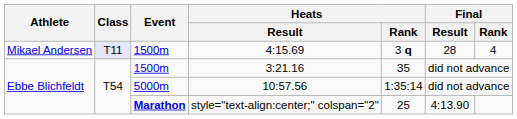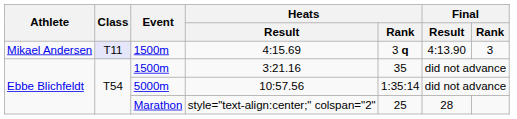4:15.69 | Final / Result: 28 -> 4:13.90
4:15.69 | Final / Rank: 4 -> 3
style="text-align:center;" colspan="2" | Event: bold -> normal
style="text-align:center;" colspan="2" | Final / Result: 4:13.90 -> 28
